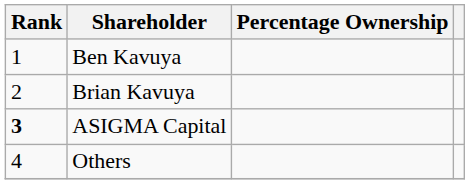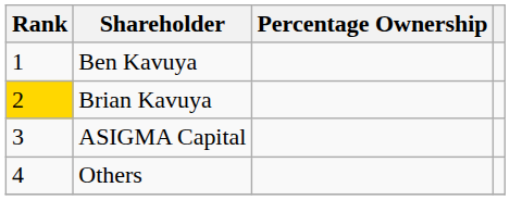Brian Kavuya | Rank: no background -> gold background
ASIGMA Capital | Rank: bold -> normal
